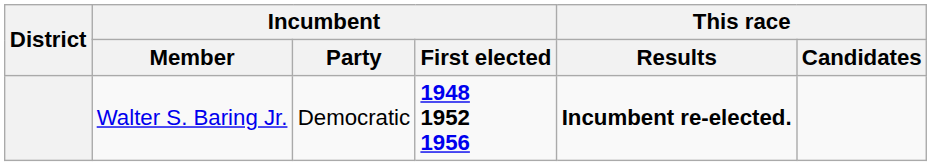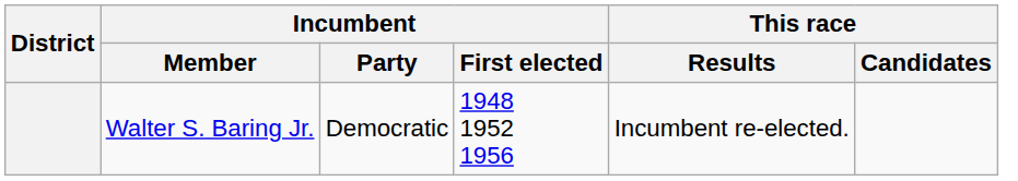Walter S. Baring Jr. | Incumbent / First elected: bold -> normal
Walter S. Baring Jr. | This race / Results: bold -> normal
